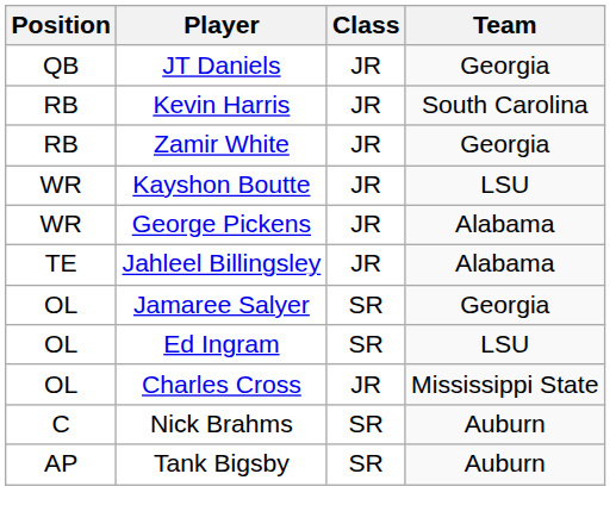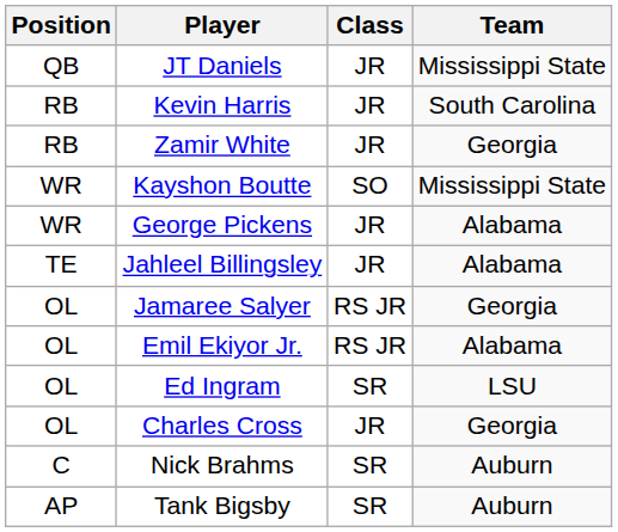JT Daniels | Team: Georgia -> Mississippi State
Kayshon Boutte | Class: JR -> SO
Kayshon Boutte | Team: LSU -> Mississippi State
Jamaree Salyer | Class: SR -> RS JR
+ row: OL | Emil Ekiyor Jr. | RS JR | Alabama
Charles Cross | Team: Mississippi State -> Georgia
